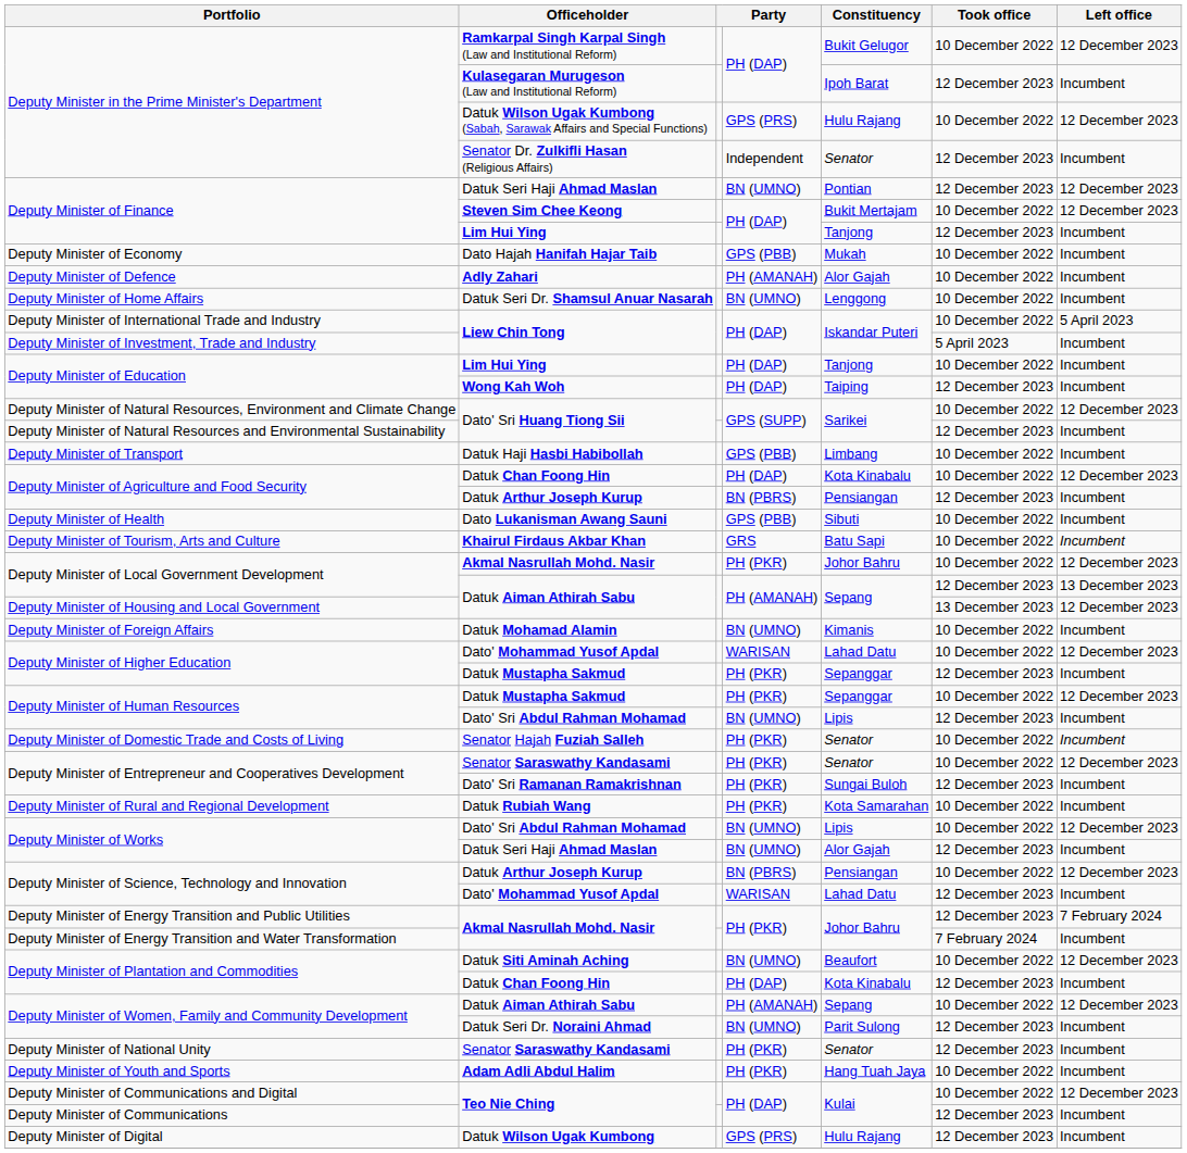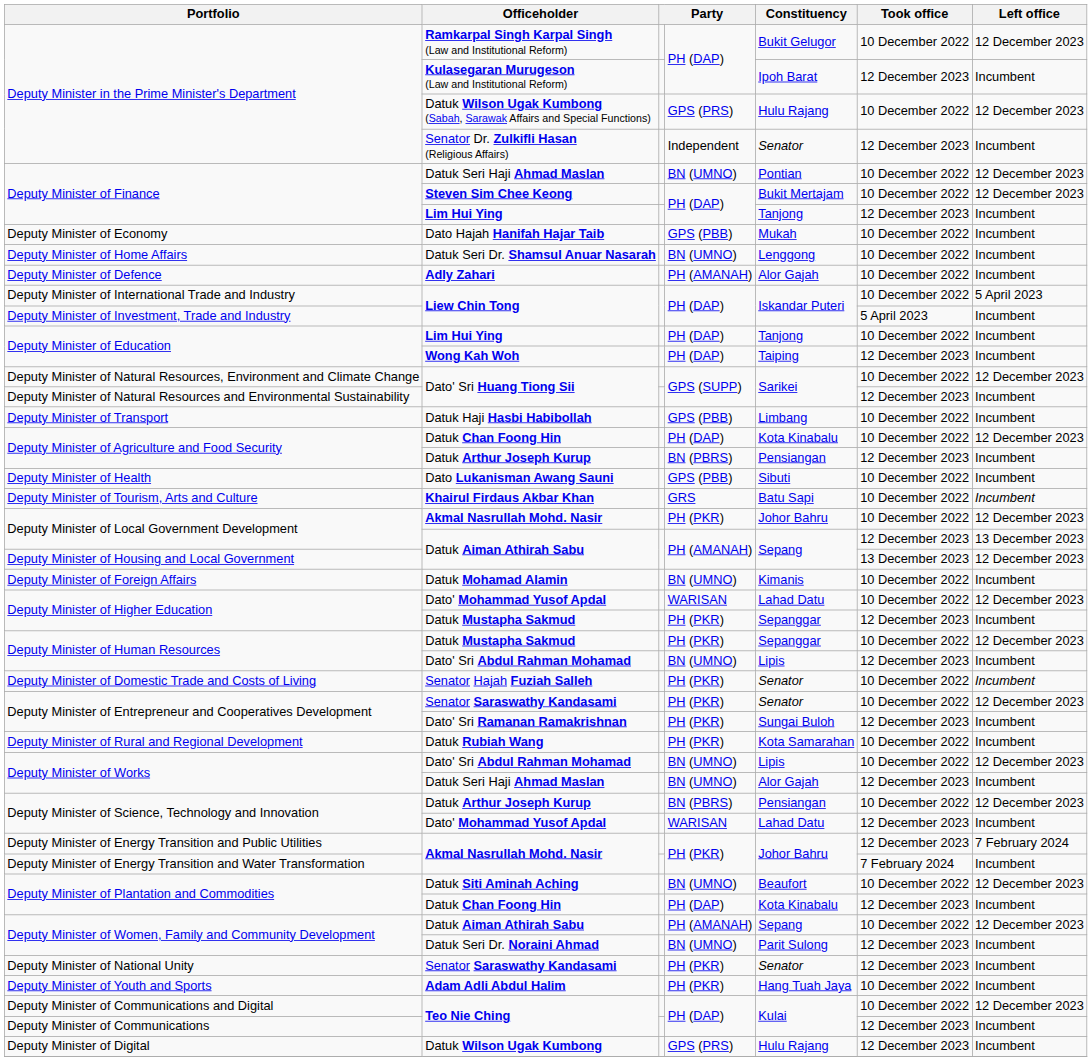Deputy Minister of Finance / Datuk Seri Haji Ahmad Maslan | Took office: 12 December 2023 -> 10 December 2022
rows swapped: Deputy Minister of Defence <-> Deputy Minister of Home Affairs
